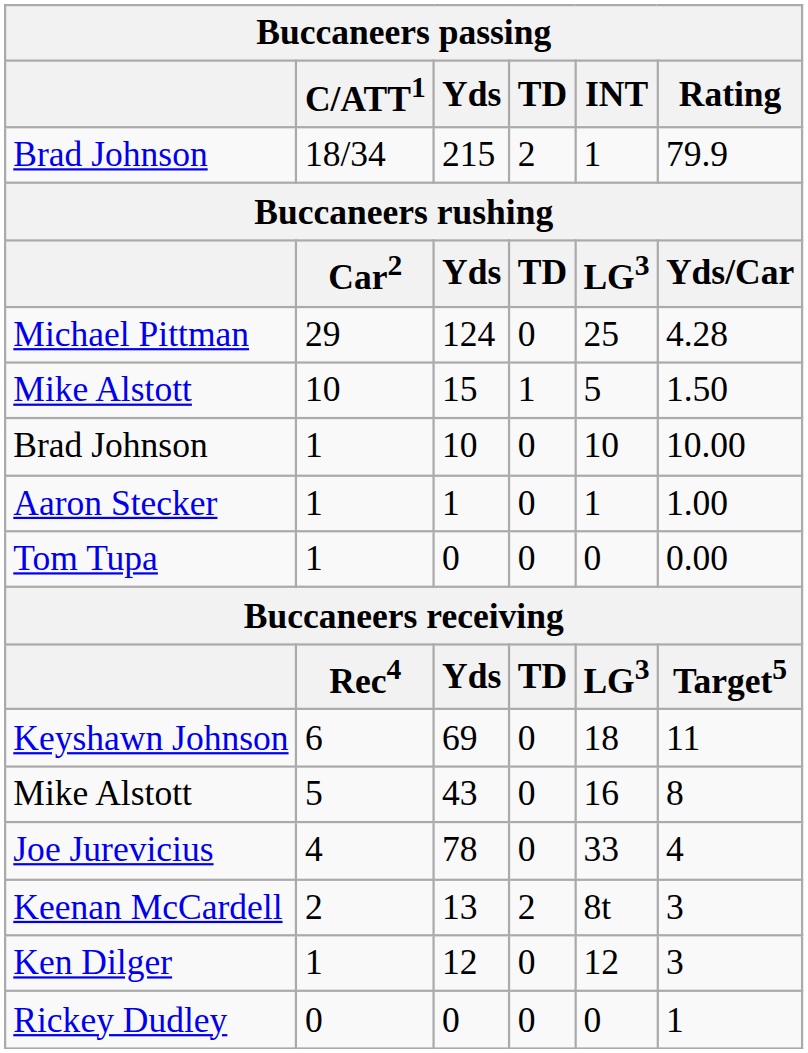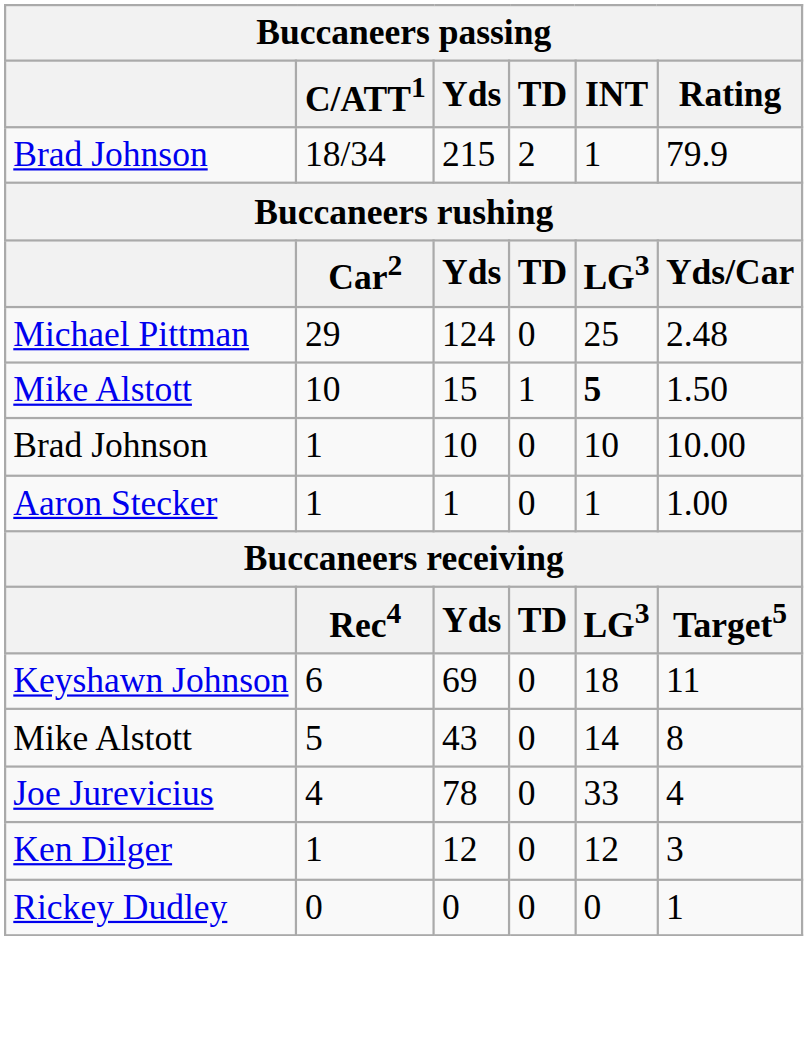124 | Rating: 4.28 -> 2.48
15 | INT: normal -> bold
- row: Tom Tupa | 1 | 0 | 0 | 0 | 0.00
43 | INT: 16 -> 14
- row: Keenan McCardell | 2 | 13 | 2 | 8t | 3
